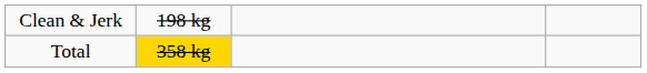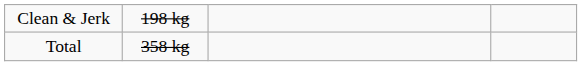row 2 | column 2: gold background -> no background
